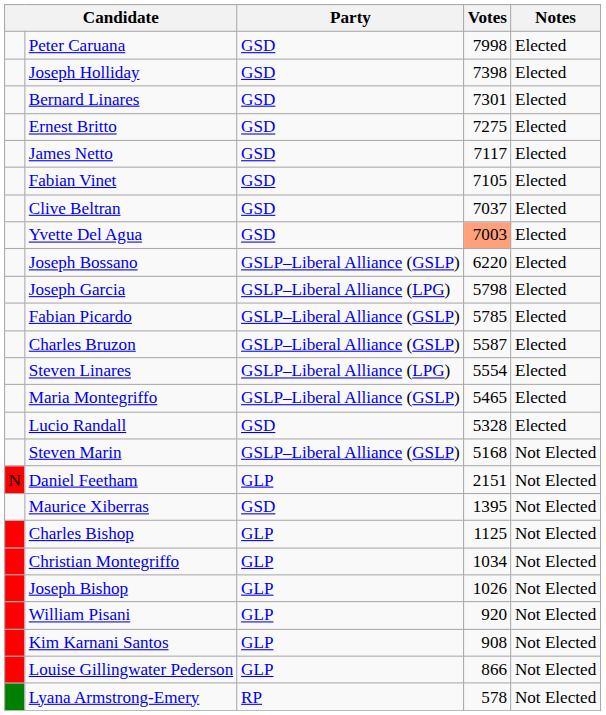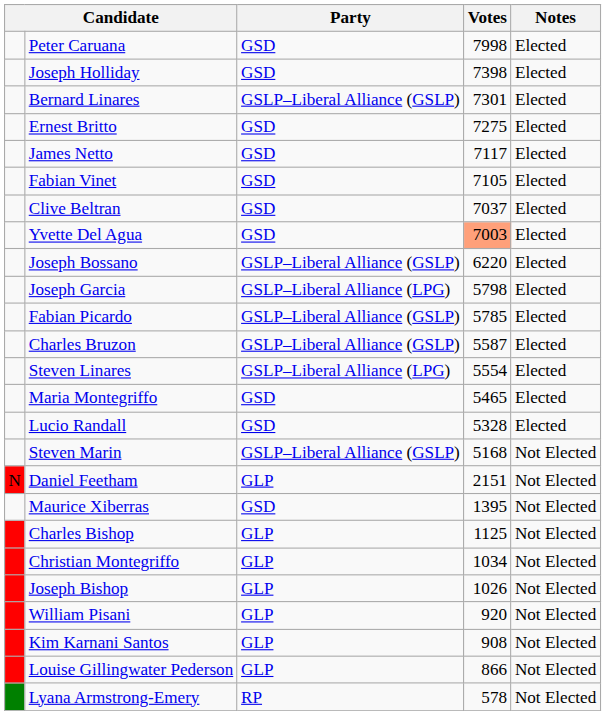Bernard Linares | Party: GSD -> GSLP–Liberal Alliance (GSLP)
Maria Montegriffo | Party: GSLP–Liberal Alliance (GSLP) -> GSD
